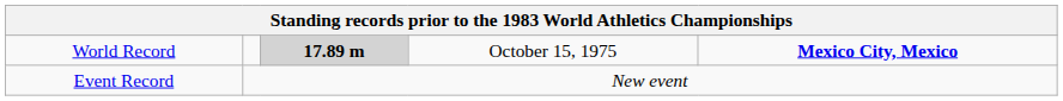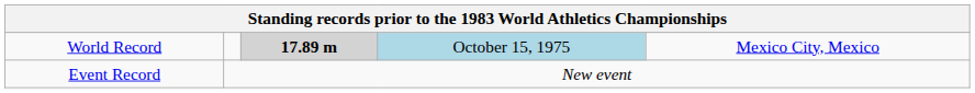World Record | column 4: no background -> lightblue background
World Record | column 5: bold -> normal
